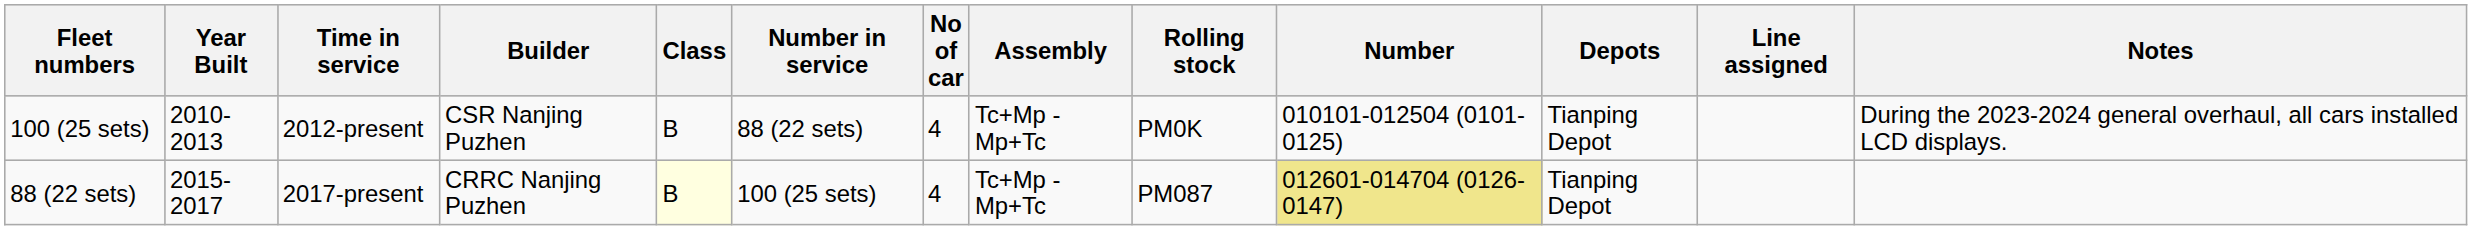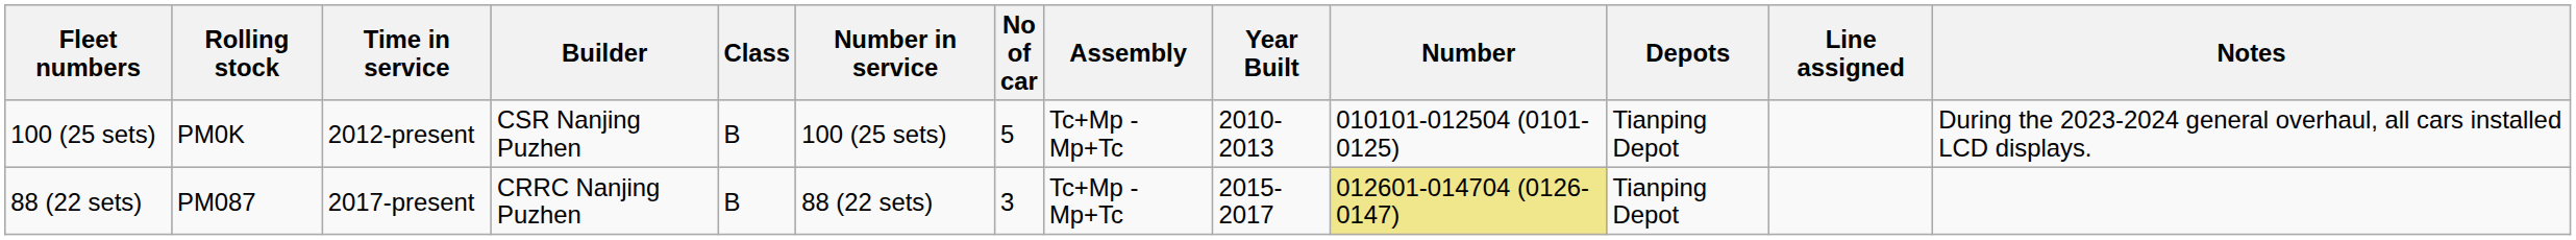columns swapped: Year Built <-> Rolling stock
row 2 | Number in service: 88 (22 sets) -> 100 (25 sets)
row 2 | No of car: 4 -> 5
row 3 | Class: lightyellow background -> no background
row 3 | Number in service: 100 (25 sets) -> 88 (22 sets)
row 3 | No of car: 4 -> 3
